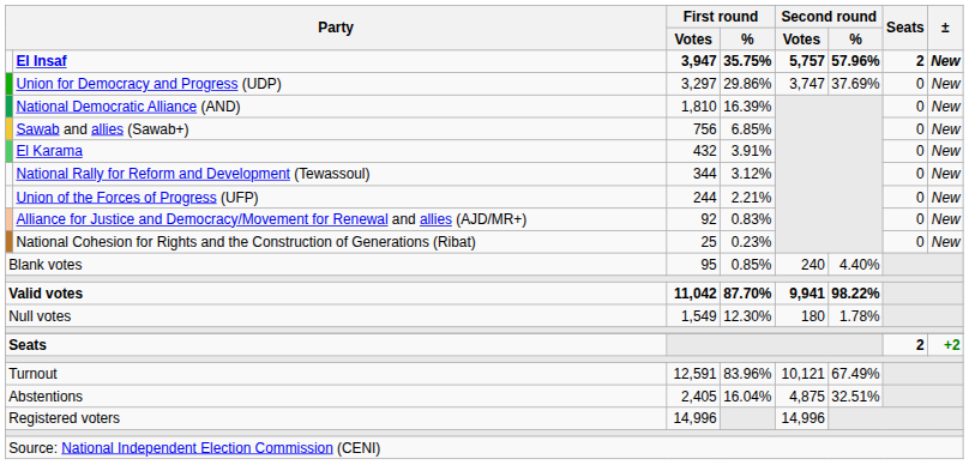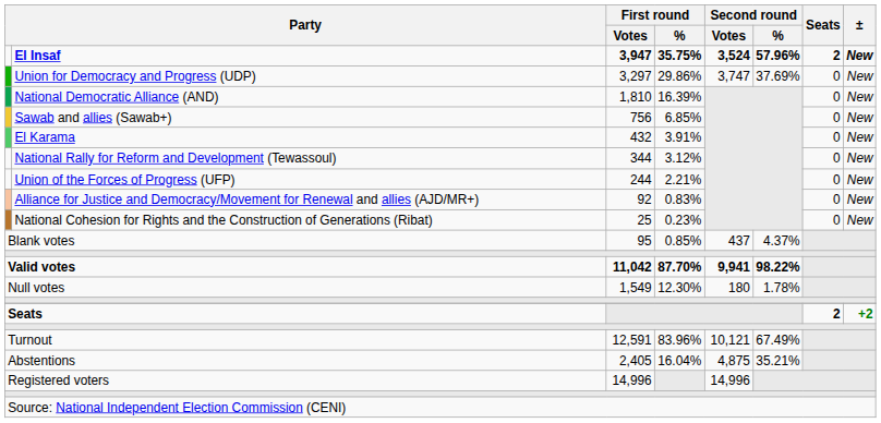El Insaf | Second round / Votes: 5,757 -> 3,524
Blank votes | Second round / Votes: 240 -> 437
Blank votes | Second round / %: 4.40% -> 4.37%
Abstentions | Second round / %: 32.51% -> 35.21%
